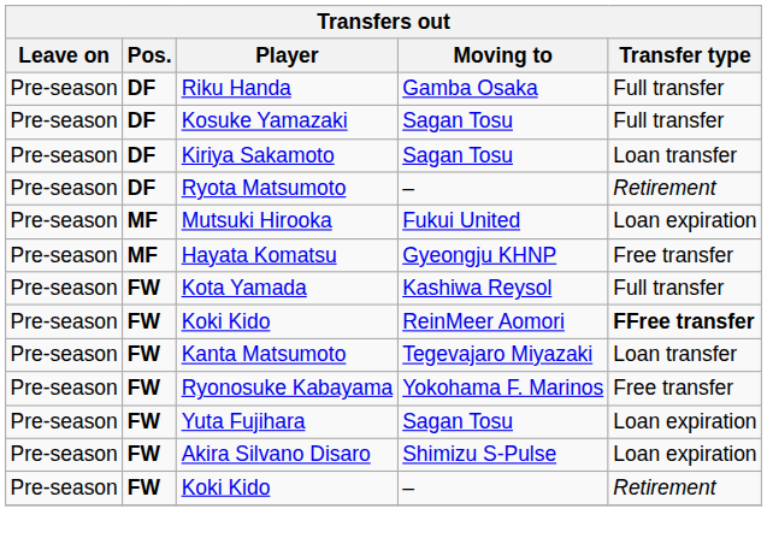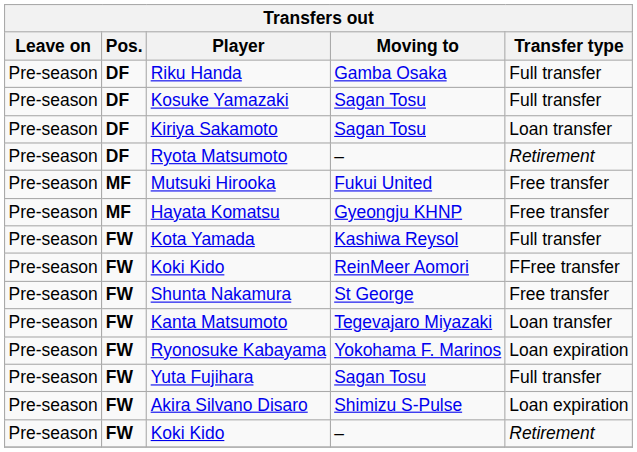Mutsuki Hirooka | Transfer type: Loan expiration -> Free transfer
Koki Kido / ReinMeer Aomori | Transfer type: bold -> normal
+ row: Pre-season | FW | Shunta Nakamura | St George | Free transfer
Ryonosuke Kabayama | Transfer type: Free transfer -> Loan expiration
Yuta Fujihara | Transfer type: Loan expiration -> Full transfer
